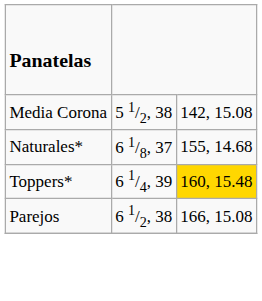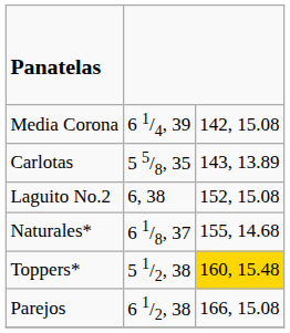Media Corona | column 2: 5 1/2, 38 -> 6 1/4, 39
+ row: Carlotas | 5 5/8, 35 | 143, 13.89
+ row: Laguito No.2 | 6, 38 | 152, 15.08
Toppers* | column 2: 6 1/4, 39 -> 5 1/2, 38
